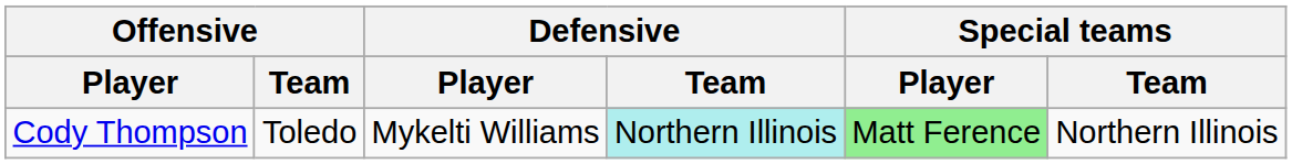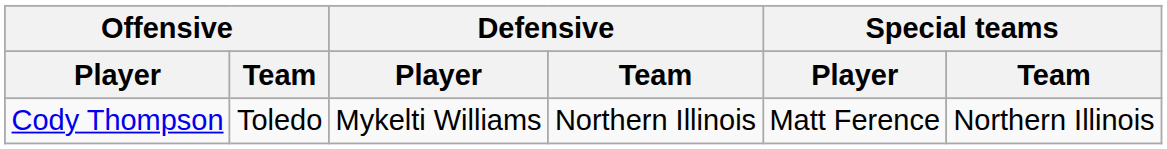Cody Thompson | Defensive / Team: paleturquoise background -> no background
Cody Thompson | Special teams / Player: lightgreen background -> no background
